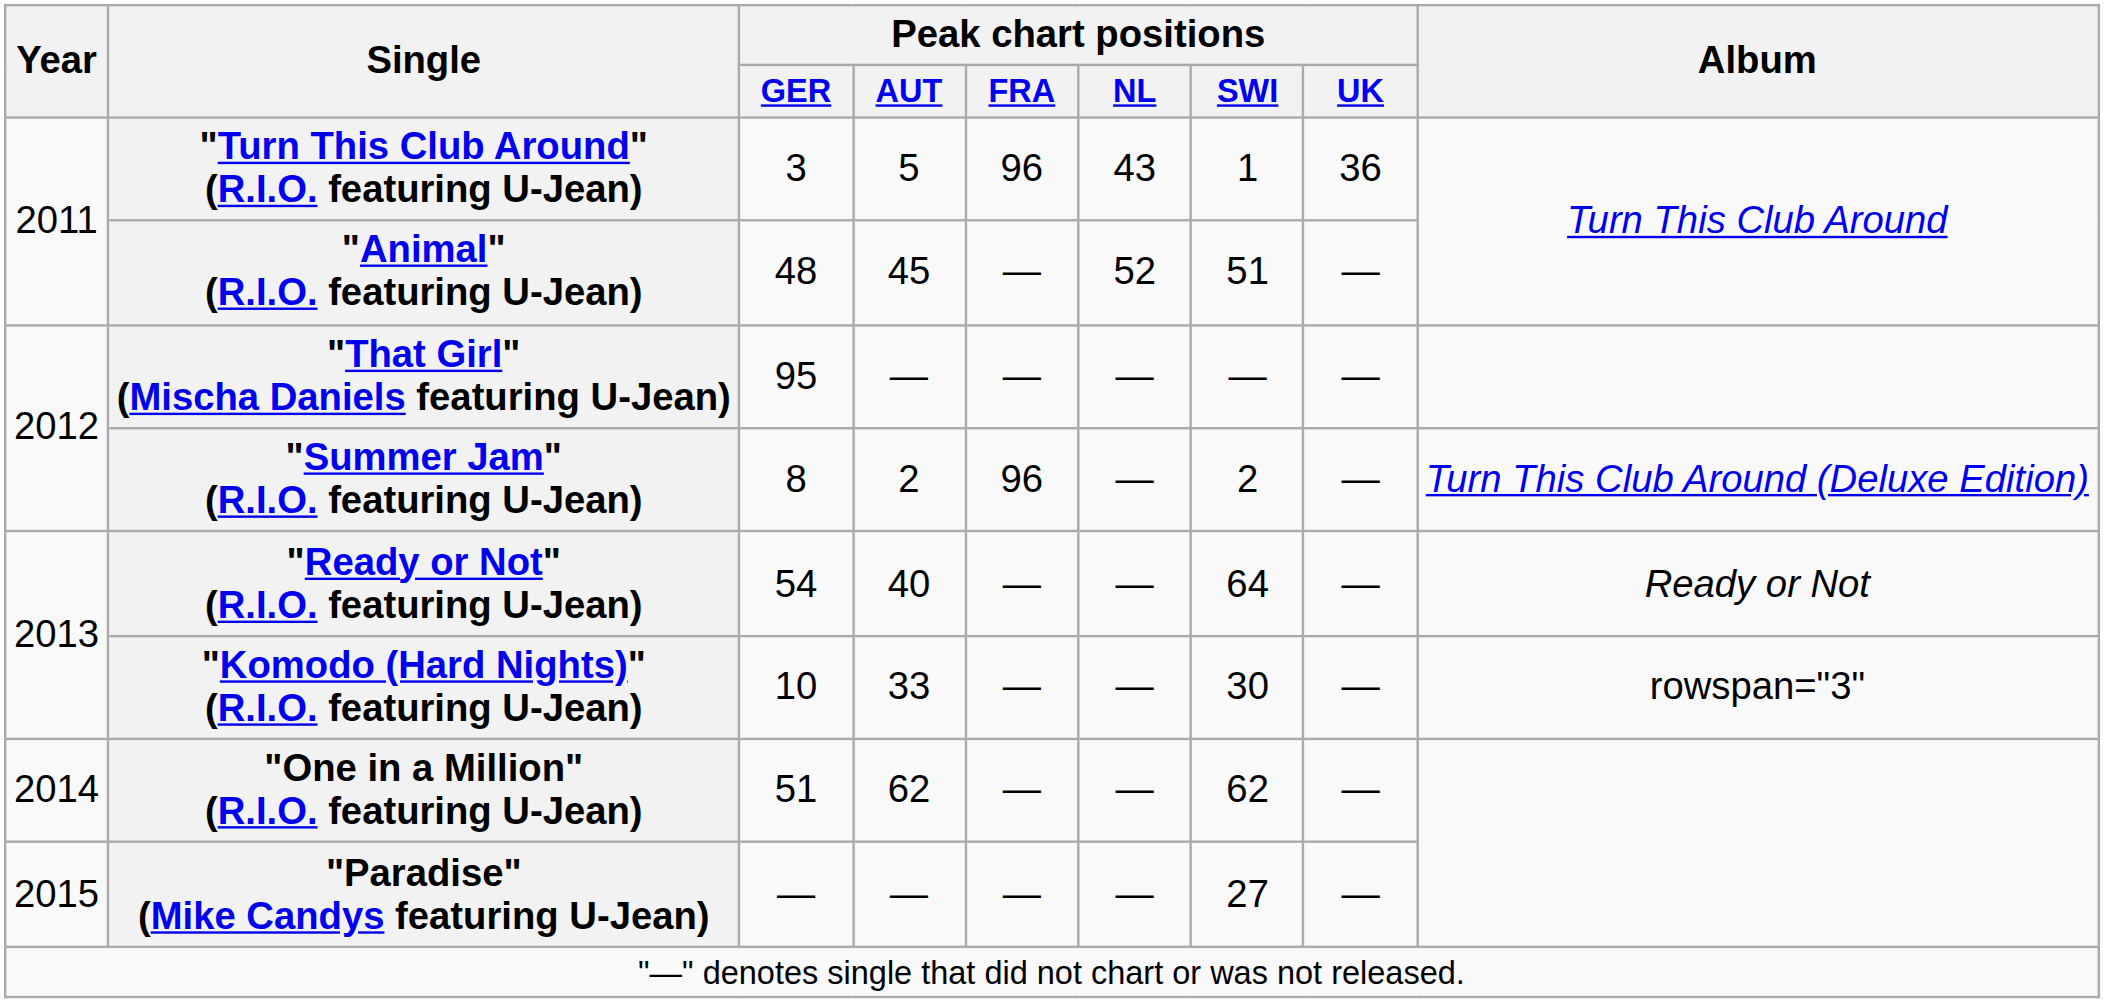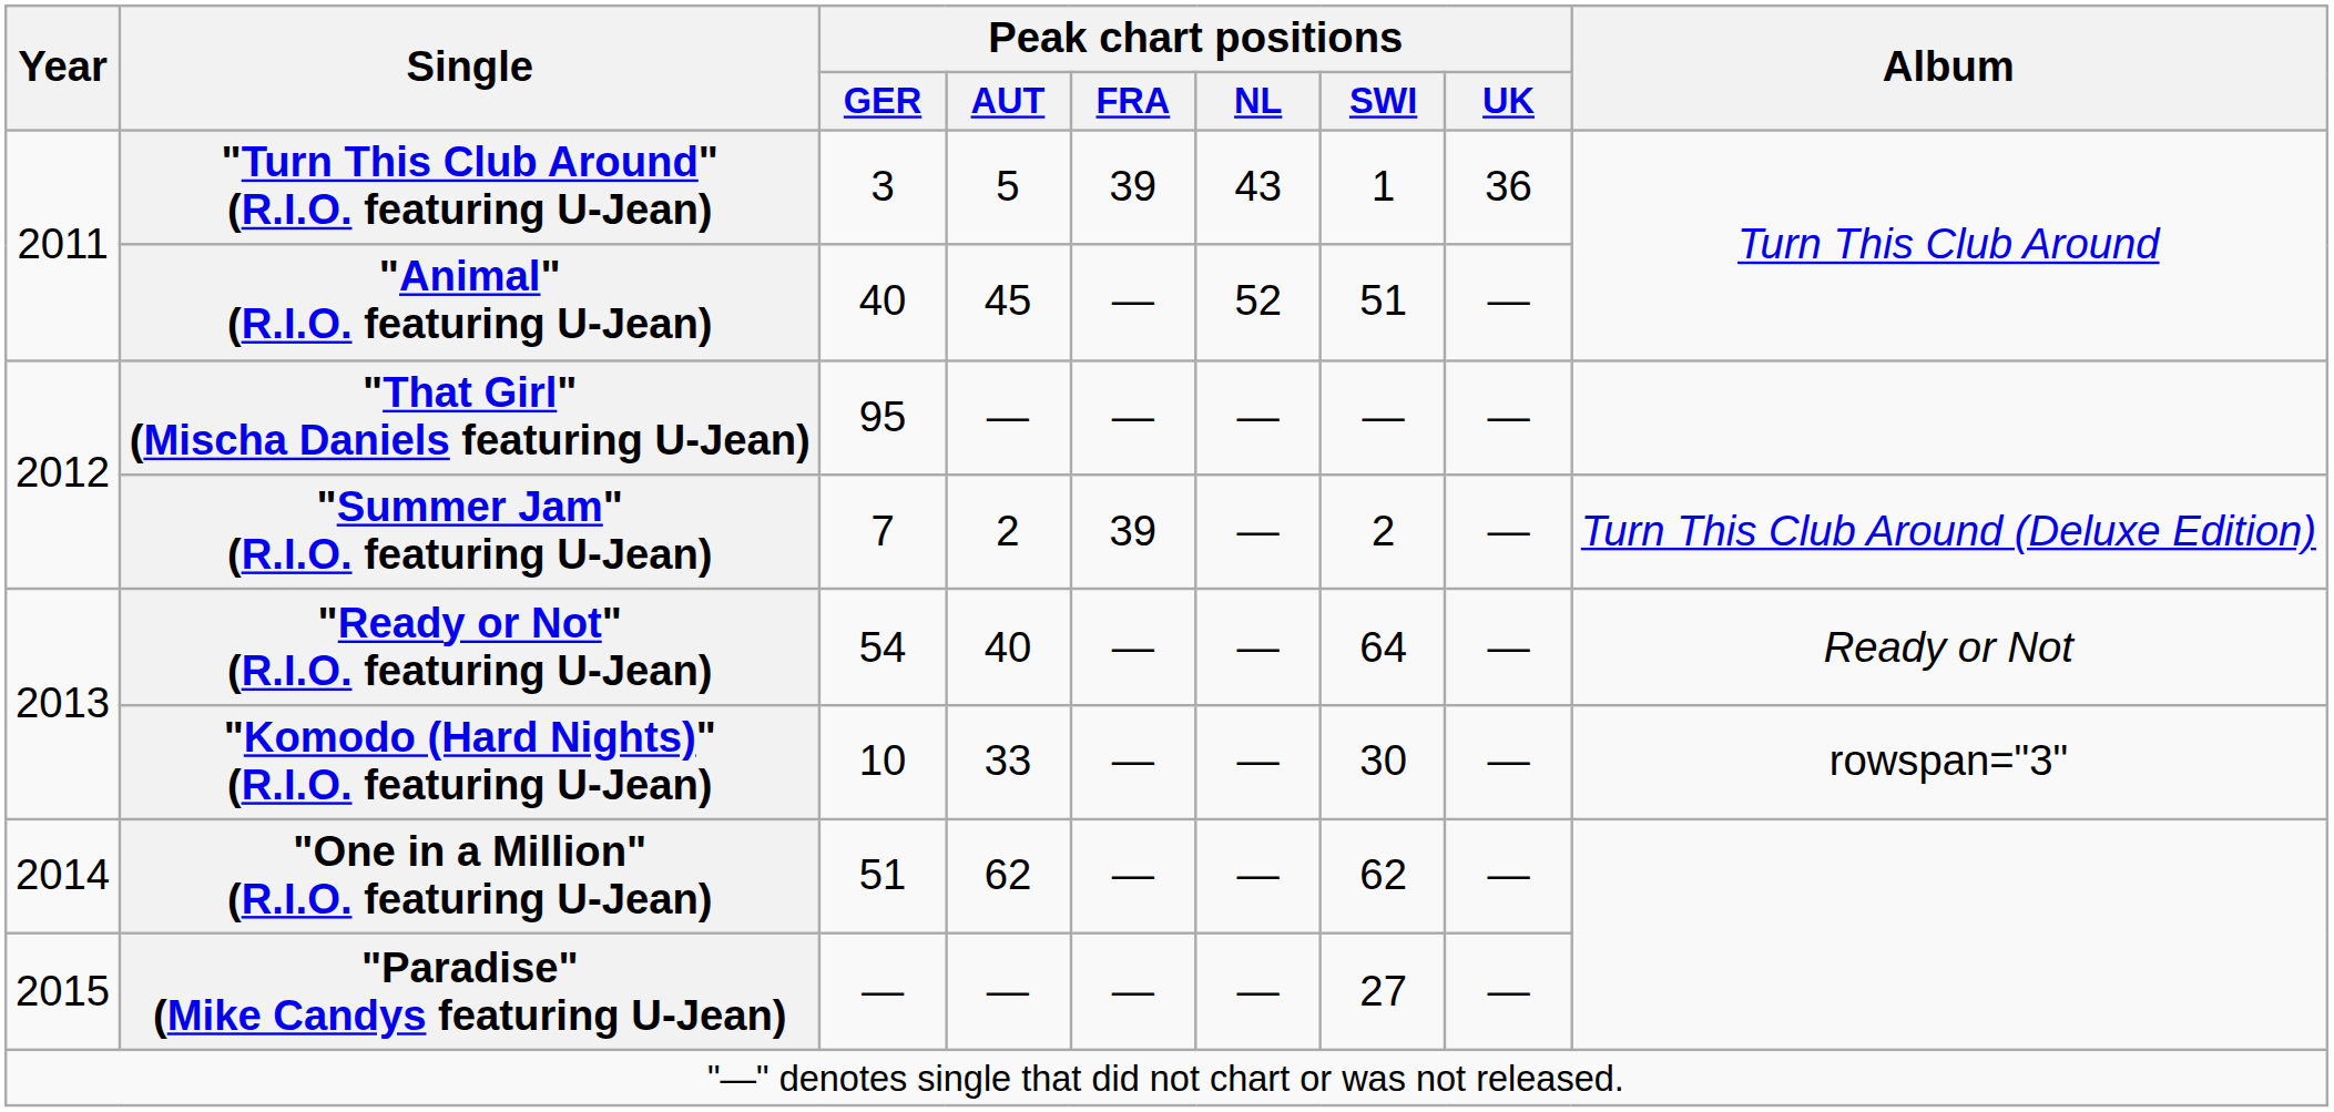"Turn This Club Around" (R.I.O. featuring U-Jean) | Peak chart positions / FRA: 96 -> 39
"Animal" (R.I.O. featuring U-Jean) | Peak chart positions / GER: 48 -> 40
"Summer Jam" (R.I.O. featuring U-Jean) | Peak chart positions / GER: 8 -> 7
"Summer Jam" (R.I.O. featuring U-Jean) | Peak chart positions / FRA: 96 -> 39
